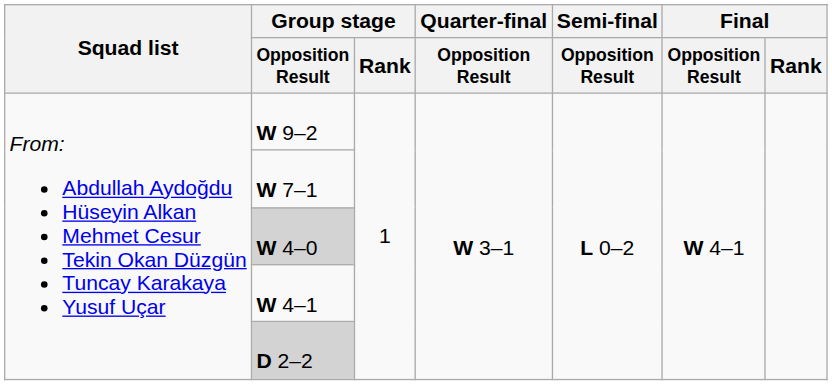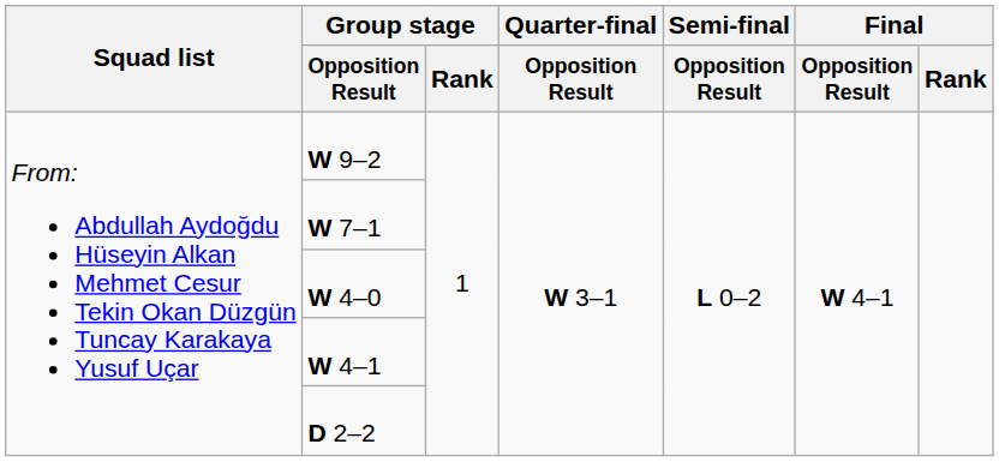W 4–0 | Group stage / Opposition Result: lightgrey background -> no background
D 2–2 | Group stage / Opposition Result: lightgrey background -> no background
